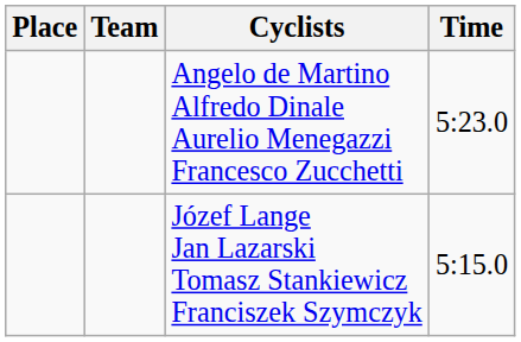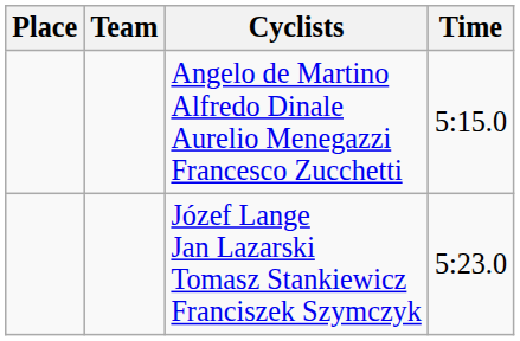row 2 | Time: 5:23.0 -> 5:15.0
row 3 | Time: 5:15.0 -> 5:23.0
